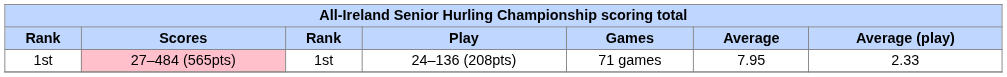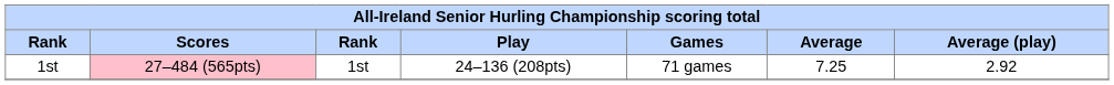row 3 | Average: 7.95 -> 7.25
row 3 | Average (play): 2.33 -> 2.92
